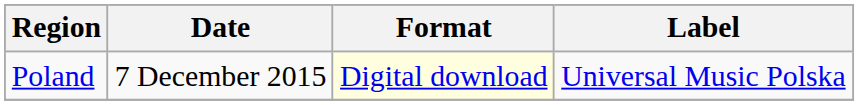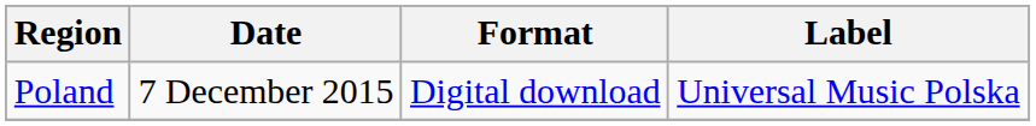Poland | Format: lightyellow background -> no background
